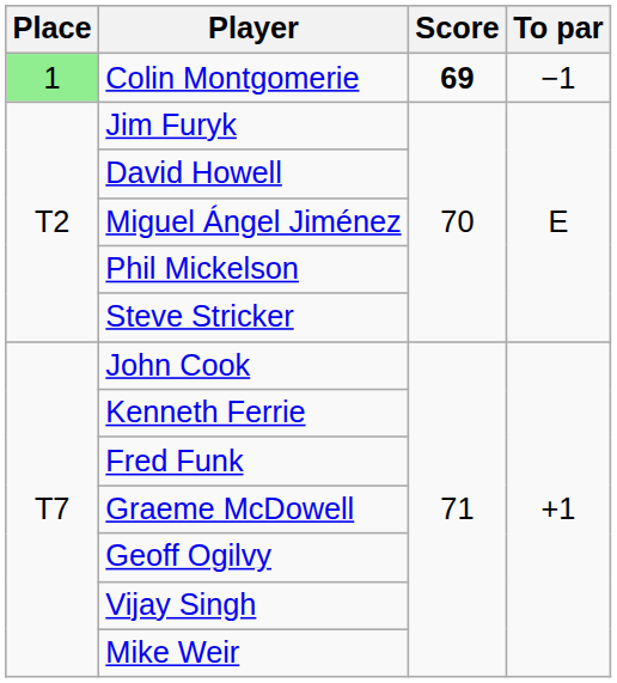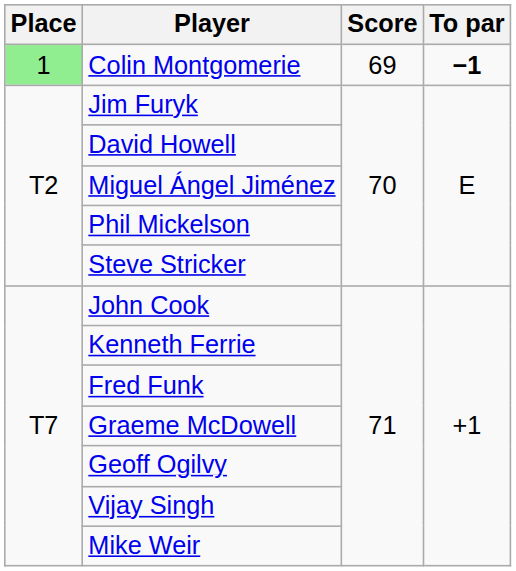Colin Montgomerie | Score: bold -> normal
Colin Montgomerie | To par: normal -> bold
